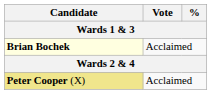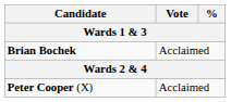Brian Bochek | Candidate: lightyellow background -> no background
Peter Cooper (X) | Candidate: khaki background -> no background
